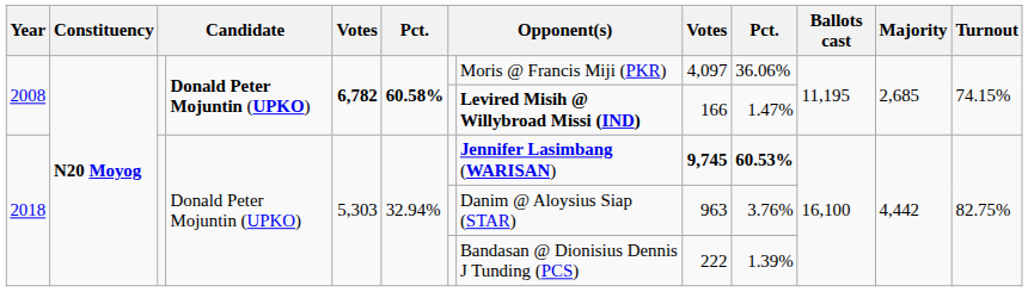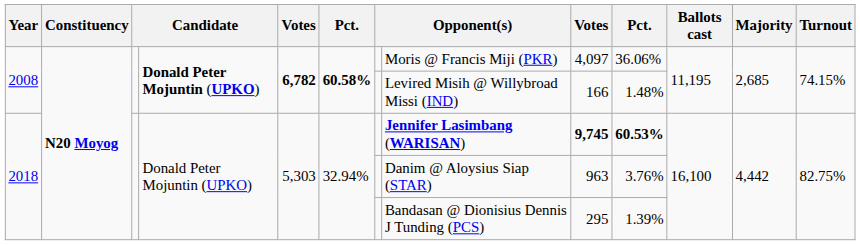row 3 | column 8: bold -> normal
row 3 | column 10: 1.47% -> 1.48%
row 6 | column 9: 222 -> 295
